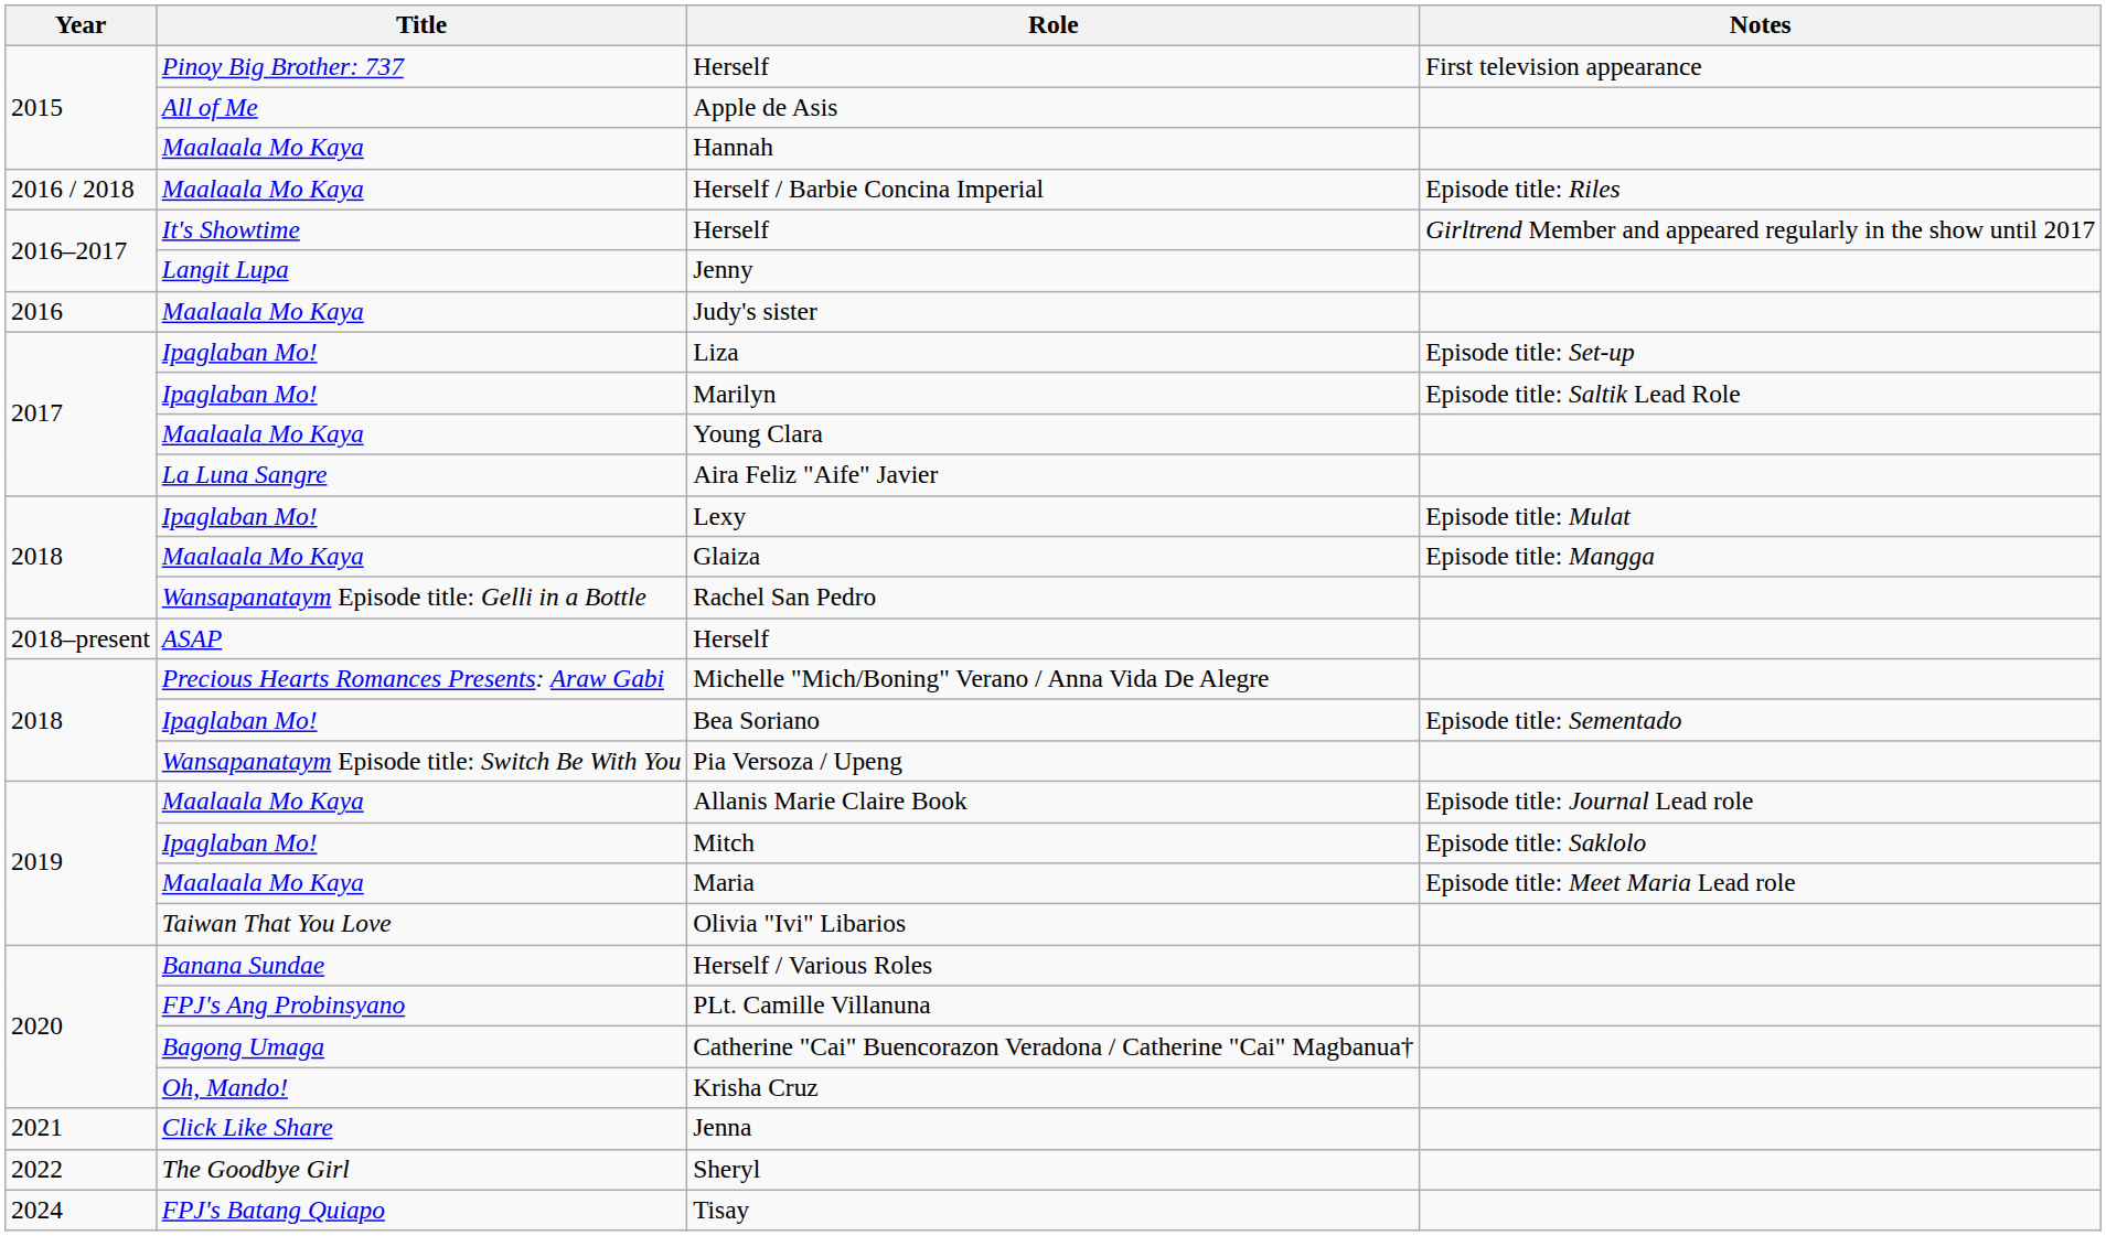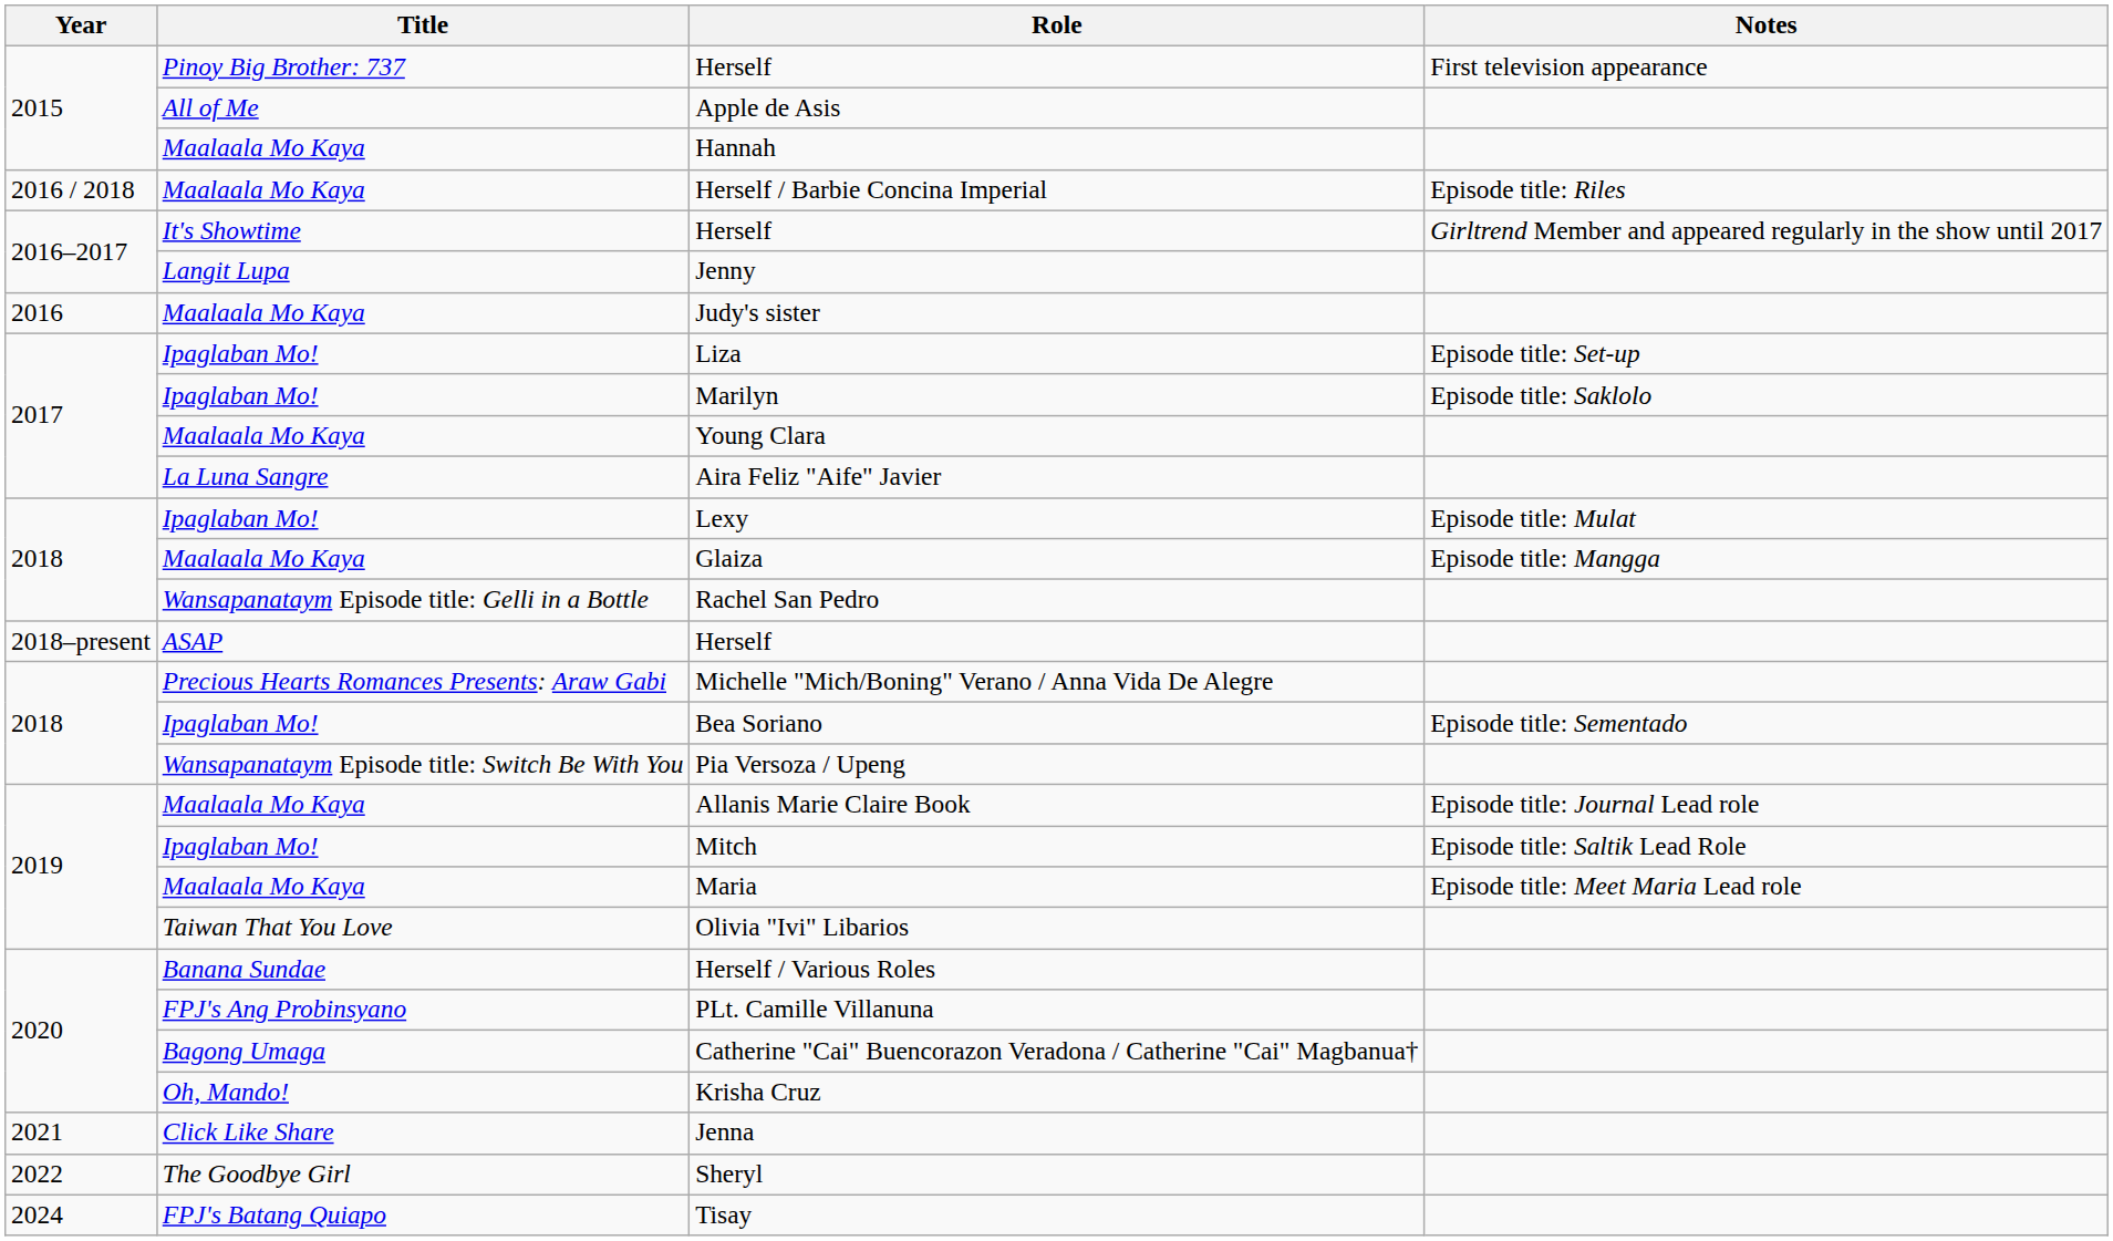Marilyn | Notes: Episode title: Saltik Lead Role -> Episode title: Saklolo
Mitch | Notes: Episode title: Saklolo -> Episode title: Saltik Lead Role
